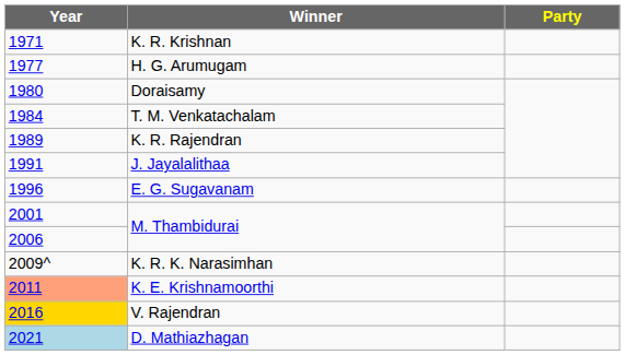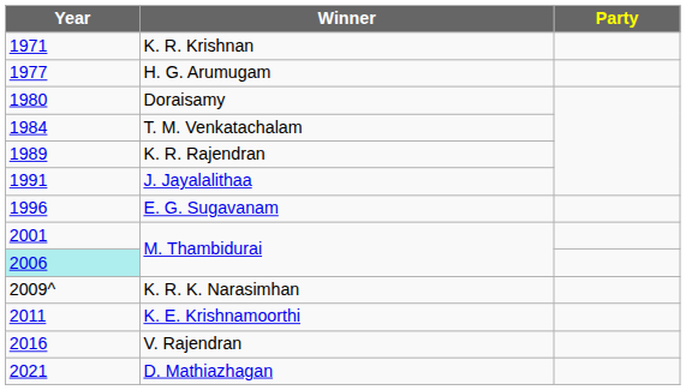2006 / M. Thambidurai | Year: no background -> paleturquoise background
K. E. Krishnamoorthi | Year: lightsalmon background -> no background
V. Rajendran | Year: gold background -> no background
D. Mathiazhagan | Year: lightblue background -> no background
